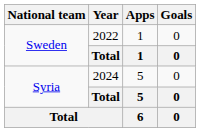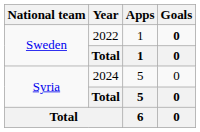Sweden / 2022 | Goals: normal -> bold
